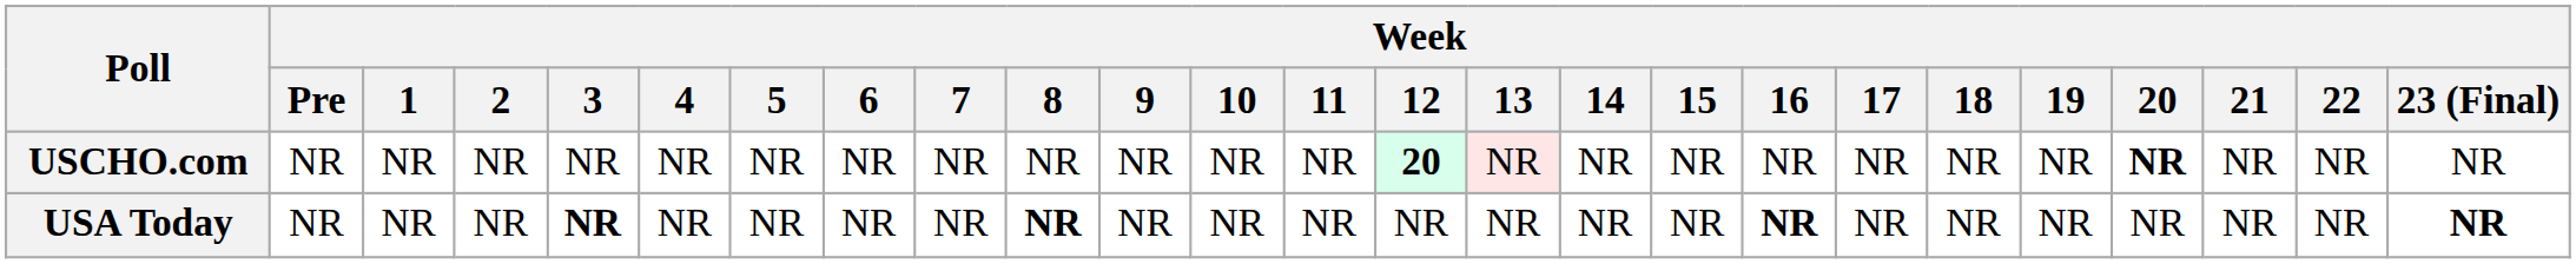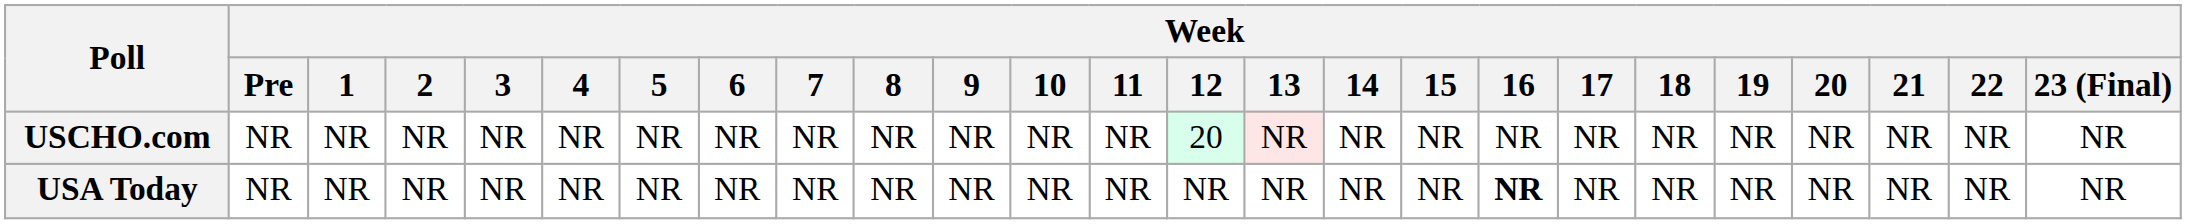USCHO.com | Week / 12: bold -> normal
USCHO.com | Week / 20: bold -> normal
USA Today | Week / 3: bold -> normal
USA Today | Week / 8: bold -> normal
USA Today | Week / 23 (Final): bold -> normal
